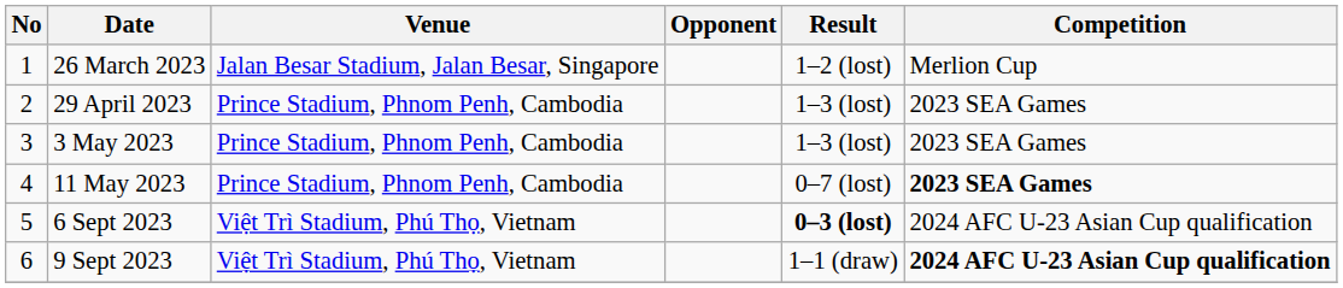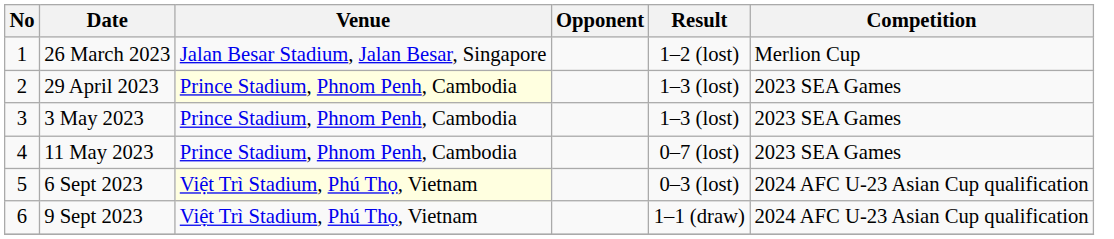29 April 2023 | Venue: no background -> lightyellow background
11 May 2023 | Competition: bold -> normal
6 Sept 2023 | Venue: no background -> lightyellow background
6 Sept 2023 | Result: bold -> normal
9 Sept 2023 | Competition: bold -> normal
